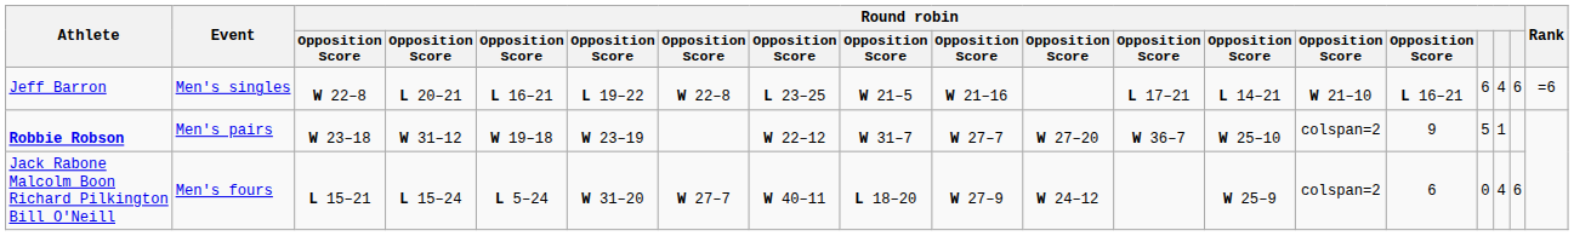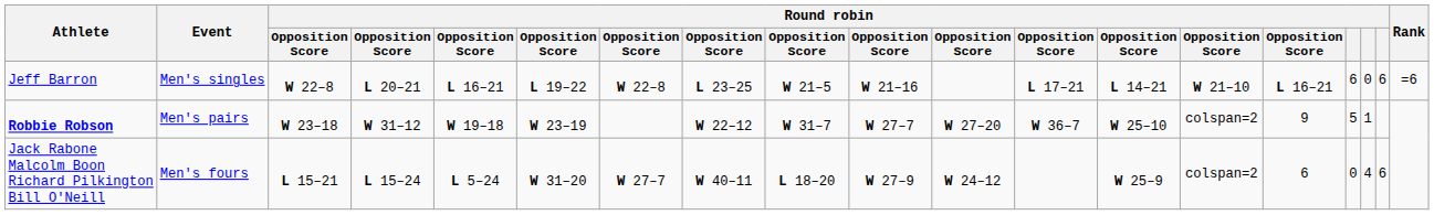Jeff Barron | column 17: 4 -> 0
